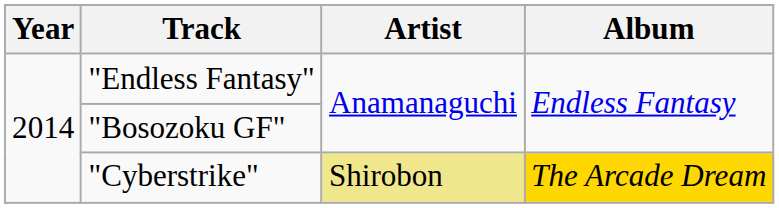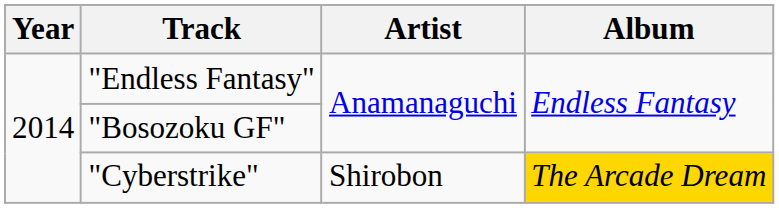"Cyberstrike" | Artist: khaki background -> no background
